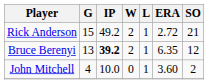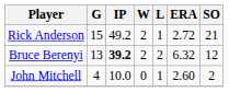Bruce Berenyi | L: 1 -> 2
Bruce Berenyi | ERA: 6.35 -> 6.32
John Mitchell | ERA: 3.60 -> 2.60
